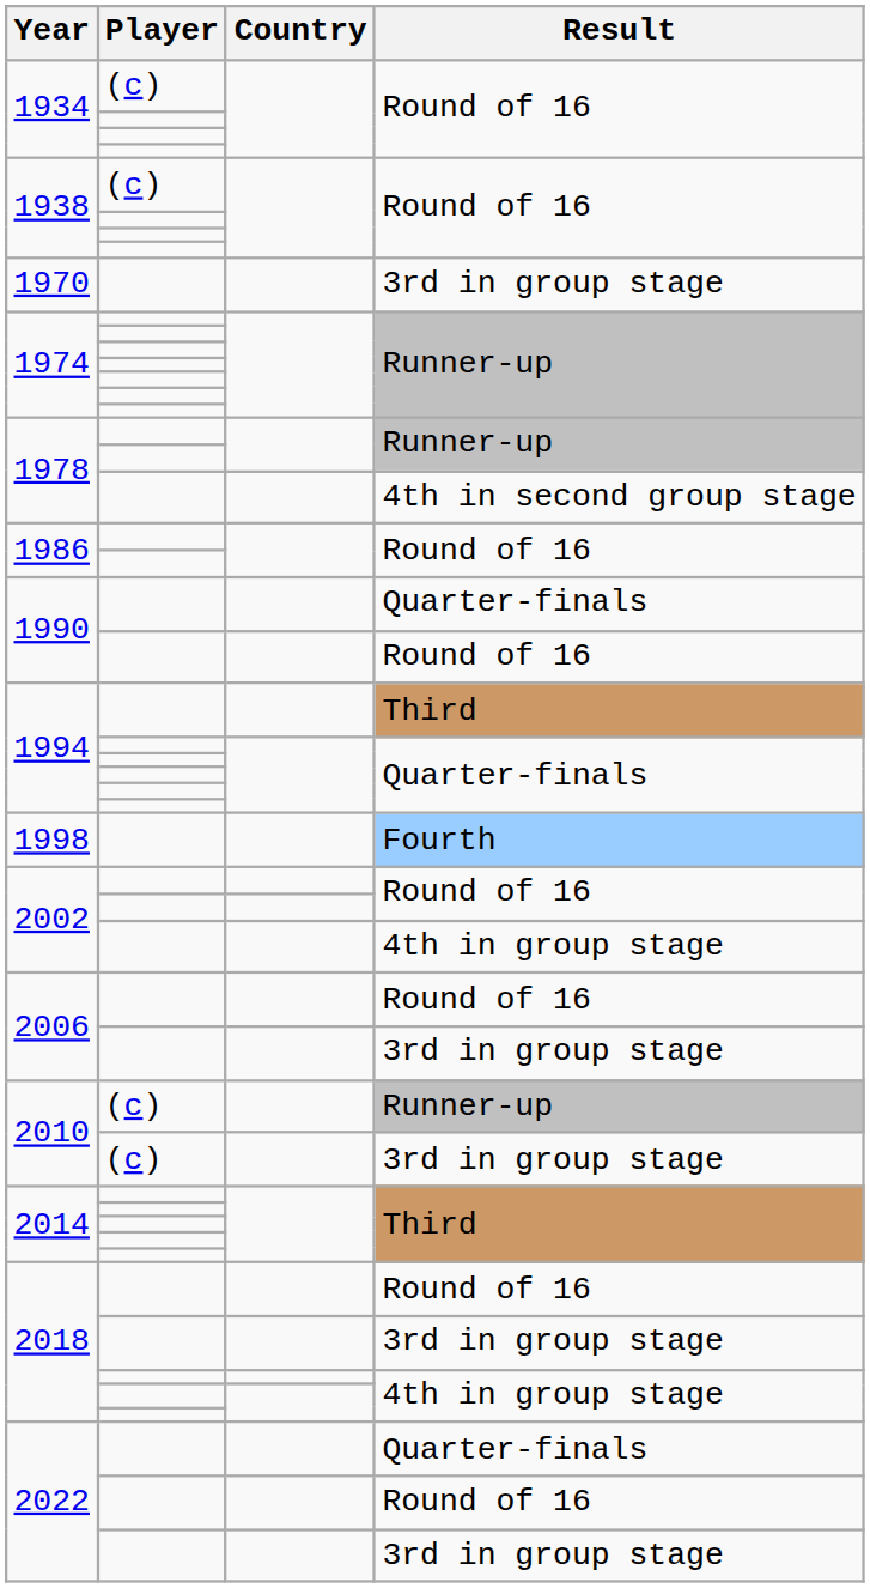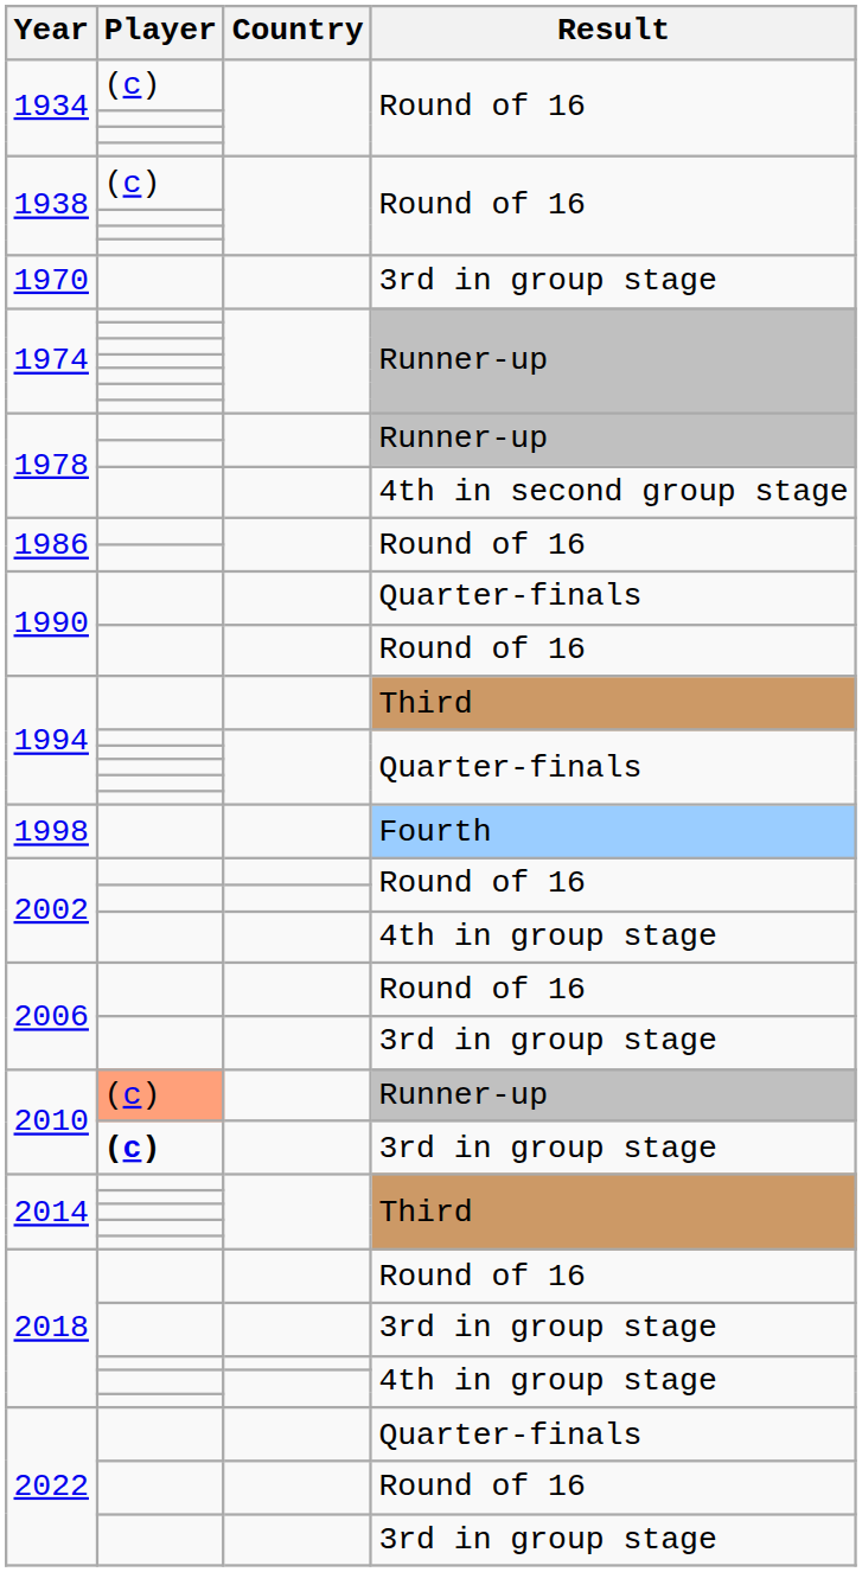2010 / Runner-up | Player: no background -> lightsalmon background
2010 / 3rd in group stage | Player: normal -> bold
